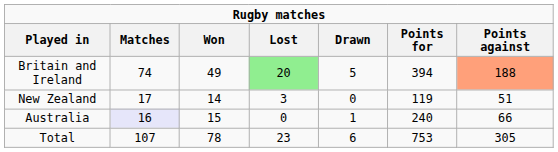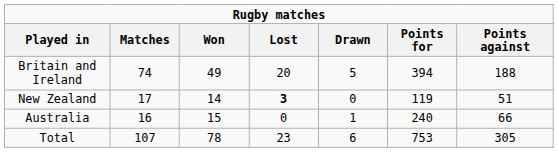Britain and Ireland | Lost: lightgreen background -> no background
Britain and Ireland | Points against: lightsalmon background -> no background
New Zealand | Lost: normal -> bold
Australia | Matches: lavender background -> no background
